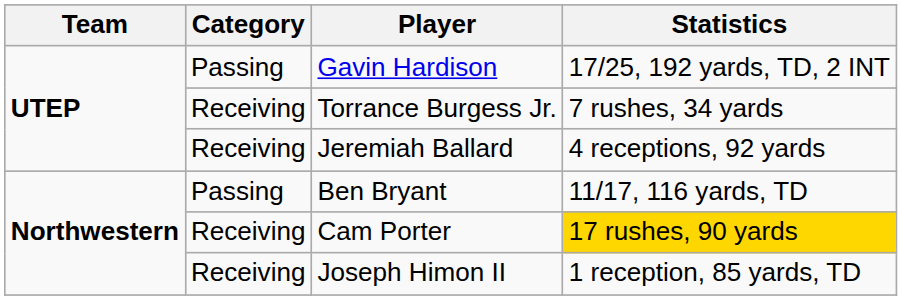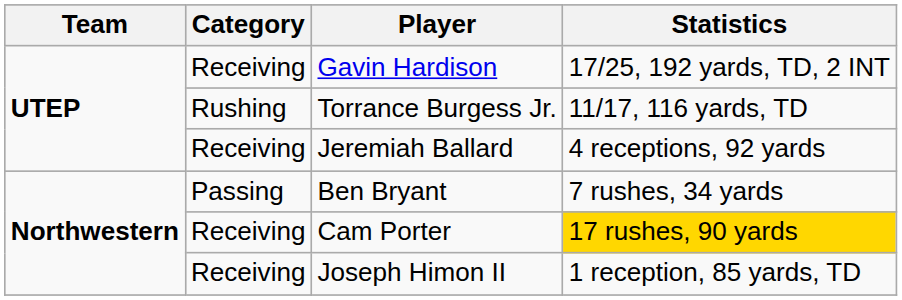Gavin Hardison | Category: Passing -> Receiving
Torrance Burgess Jr. | Category: Receiving -> Rushing
Torrance Burgess Jr. | Statistics: 7 rushes, 34 yards -> 11/17, 116 yards, TD
Ben Bryant | Statistics: 11/17, 116 yards, TD -> 7 rushes, 34 yards
